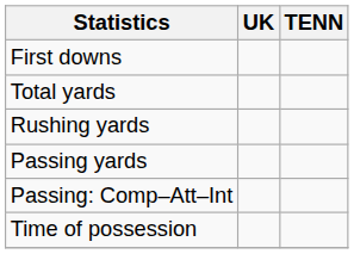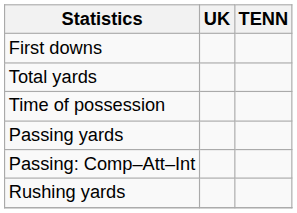rows swapped: Rushing yards <-> Time of possession
